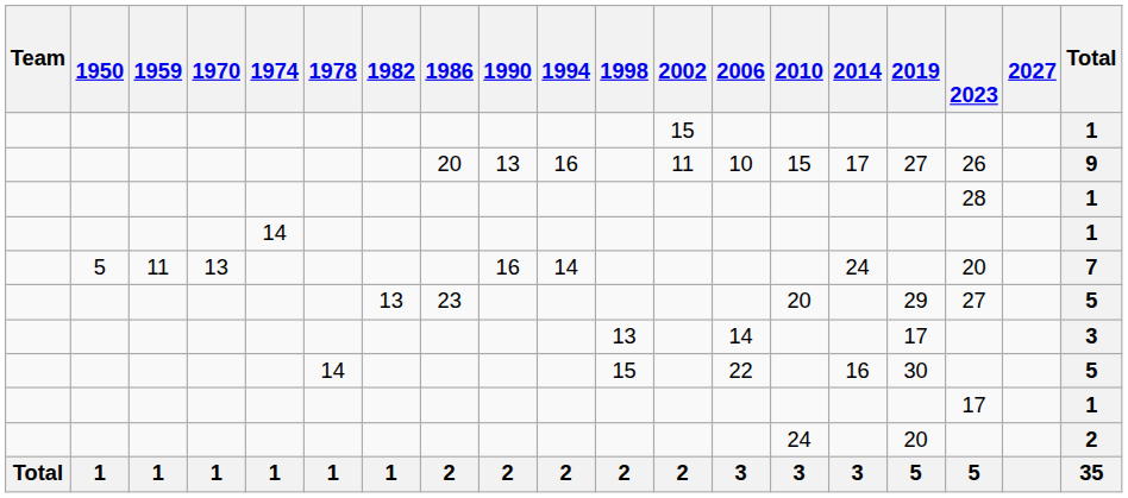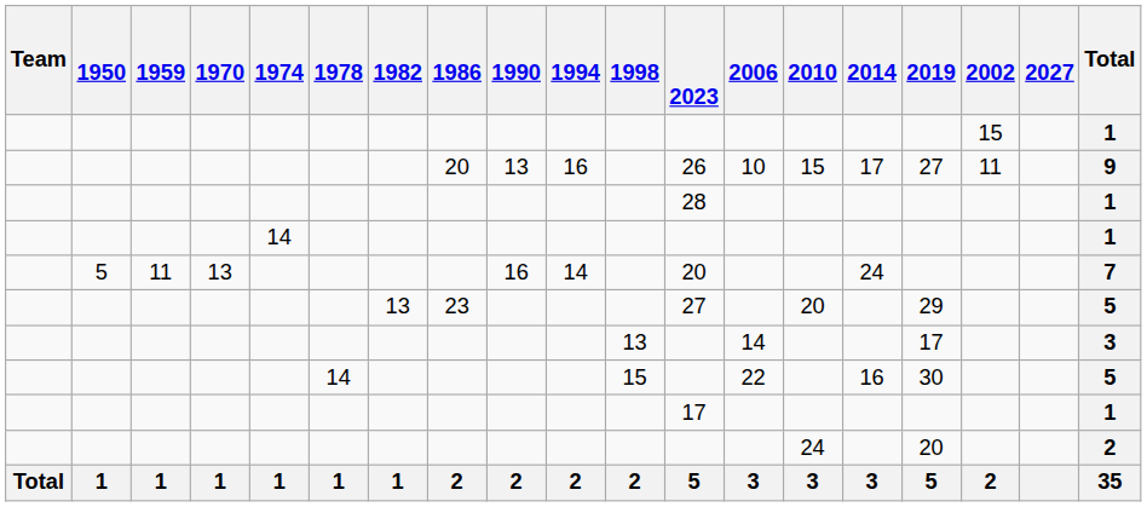columns swapped: 2002 <-> 2023
